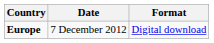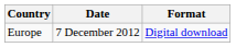Europe | Country: bold -> normal
